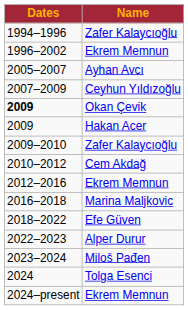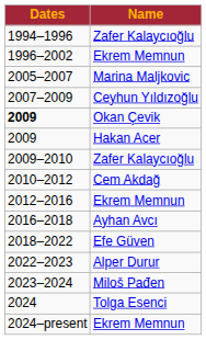row 4 | Name: Ayhan Avcı -> Marina Maljkovic
row 11 | Name: Marina Maljkovic -> Ayhan Avcı
